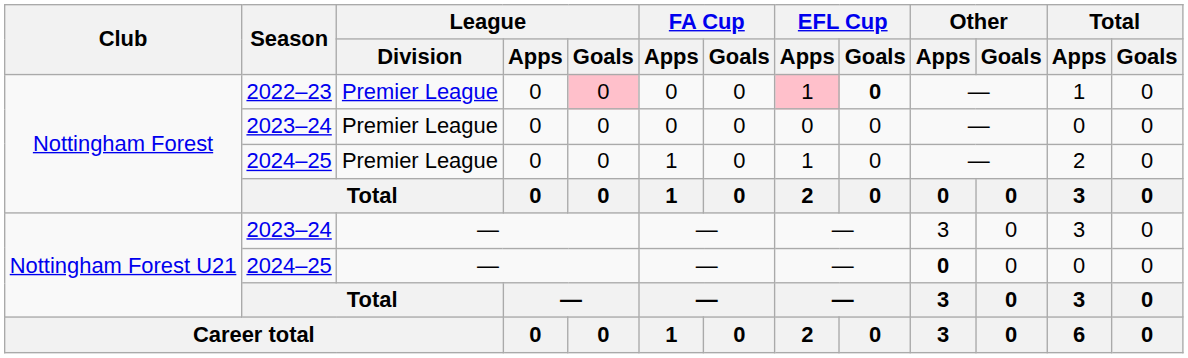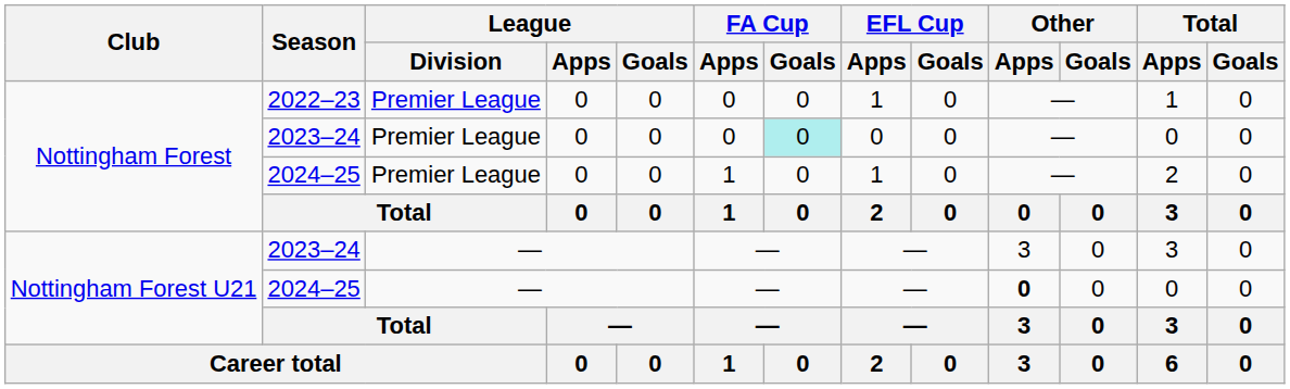2022–23 | League / Goals: pink background -> no background
2022–23 | EFL Cup / Apps: pink background -> no background
2022–23 | EFL Cup / Goals: bold -> normal
Nottingham Forest / 2023–24 | FA Cup / Goals: no background -> paleturquoise background
